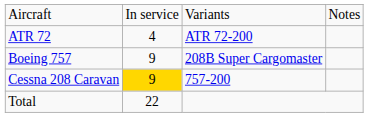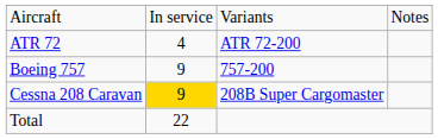Boeing 757 | column 3: 208B Super Cargomaster -> 757-200
Cessna 208 Caravan | column 3: 757-200 -> 208B Super Cargomaster
